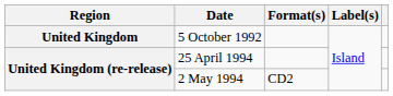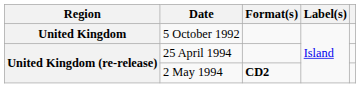2 May 1994 | Format(s): normal -> bold
